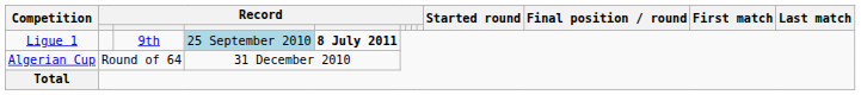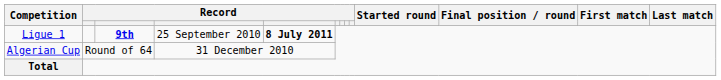Ligue 1 | column 3: normal -> bold
Ligue 1 | column 4: lightblue background -> no background
